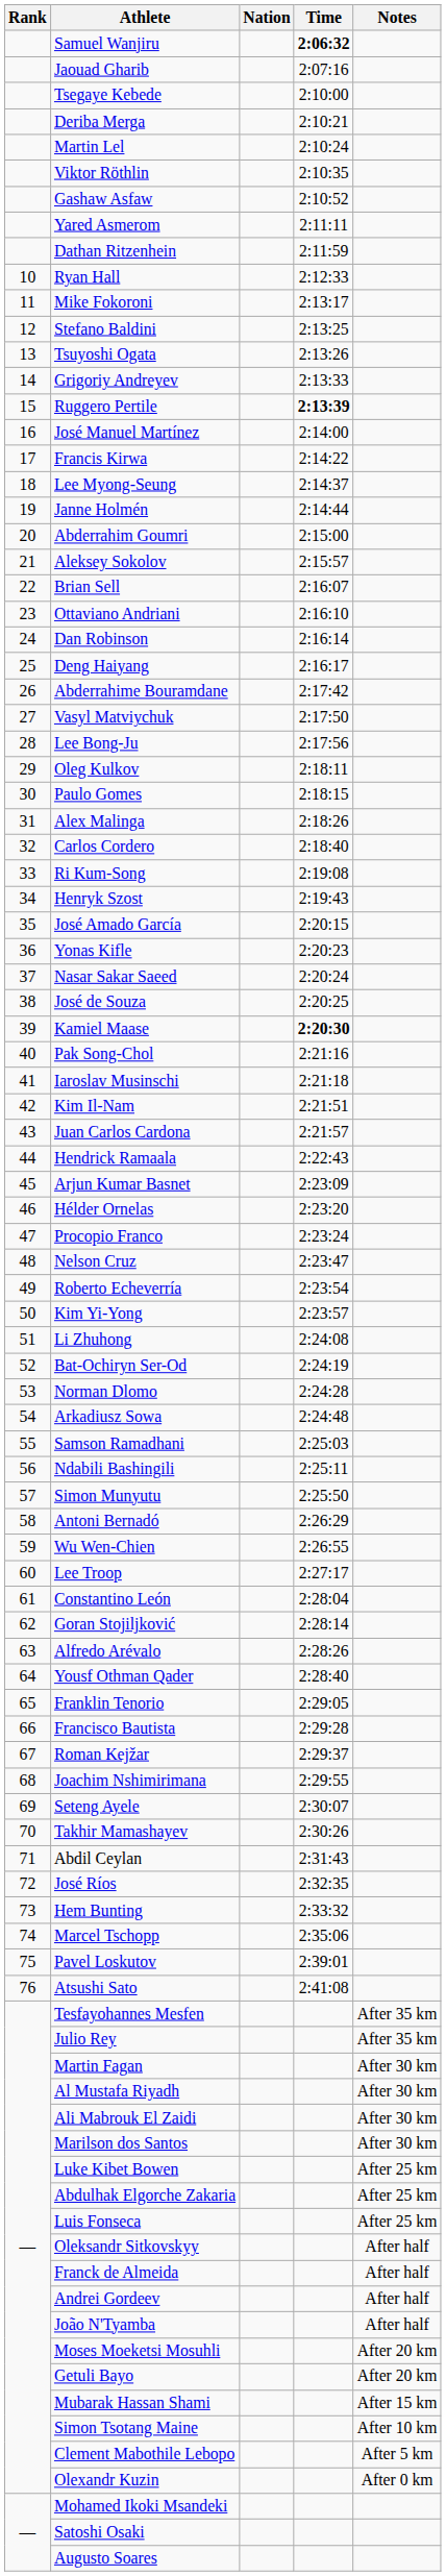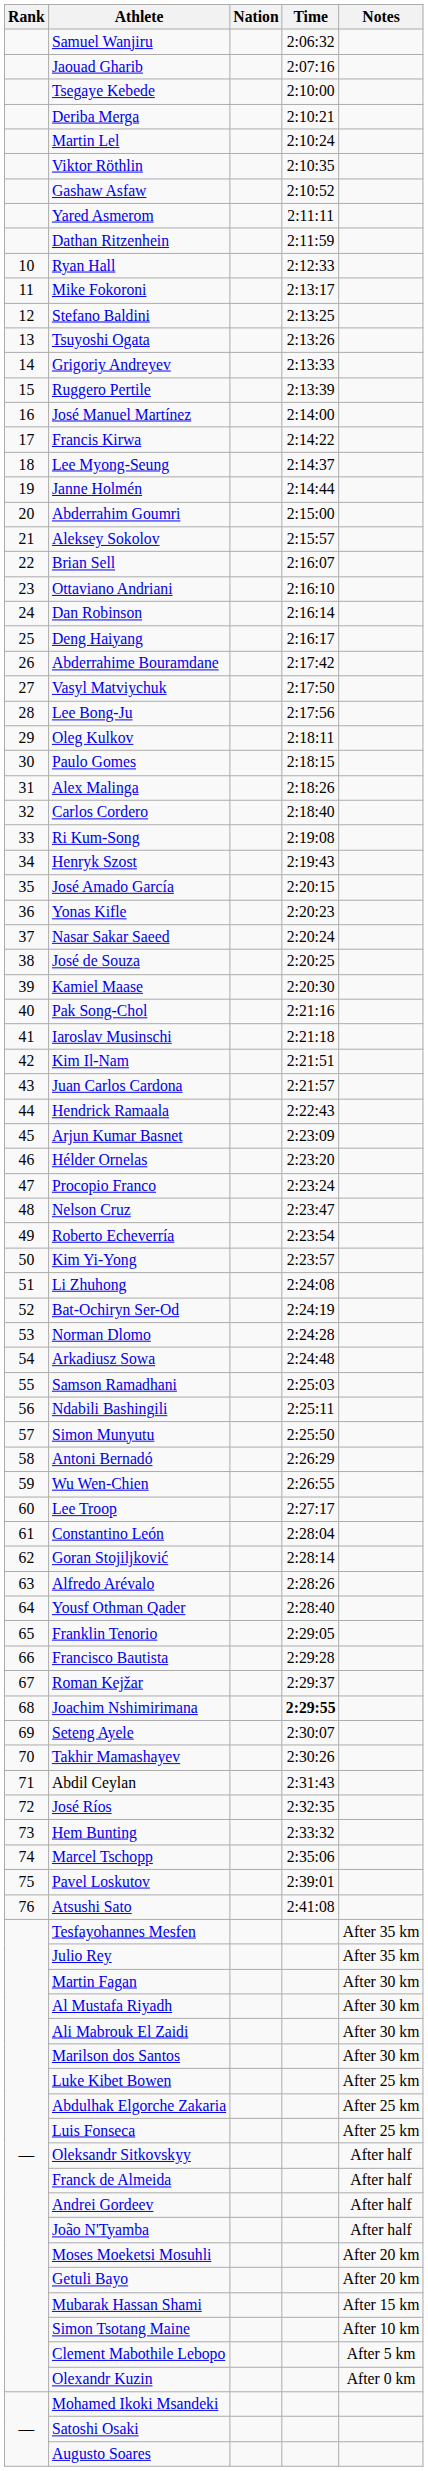Samuel Wanjiru | Time: bold -> normal
Ruggero Pertile | Time: bold -> normal
Kamiel Maase | Time: bold -> normal
Joachim Nshimirimana | Time: normal -> bold
